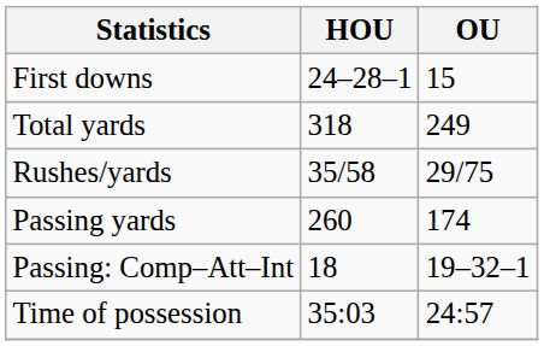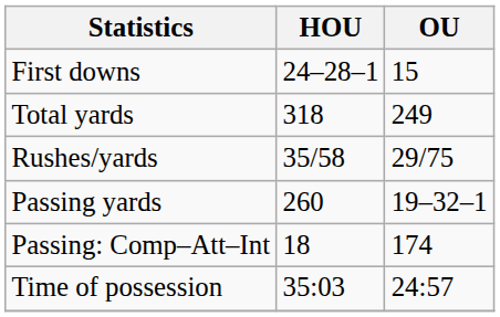Passing yards | OU: 174 -> 19–32–1
Passing: Comp–Att–Int | OU: 19–32–1 -> 174
